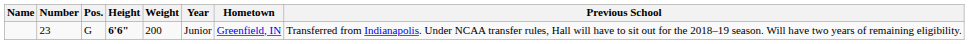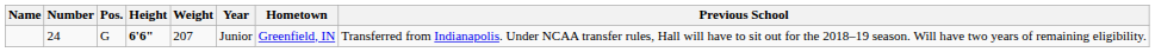row 2 | Number: 23 -> 24
row 2 | Weight: 200 -> 207
